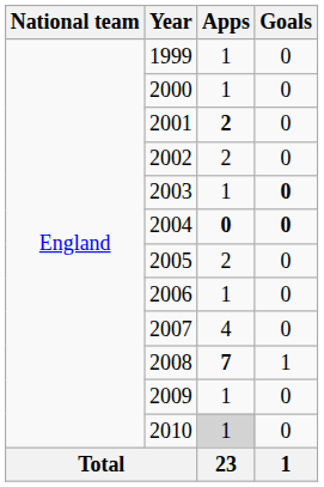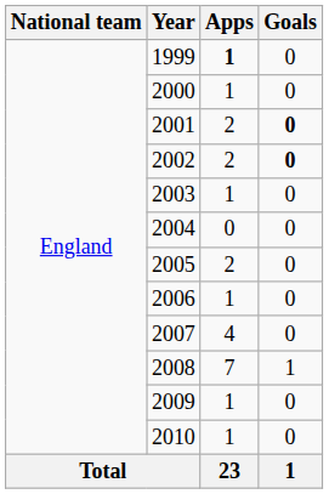1999 | Apps: normal -> bold
2001 | Apps: bold -> normal
2001 | Goals: normal -> bold
2002 | Goals: normal -> bold
2003 | Goals: bold -> normal
2004 | Apps: bold -> normal
2004 | Goals: bold -> normal
2008 | Apps: bold -> normal
2010 | Apps: lightgrey background -> no background
